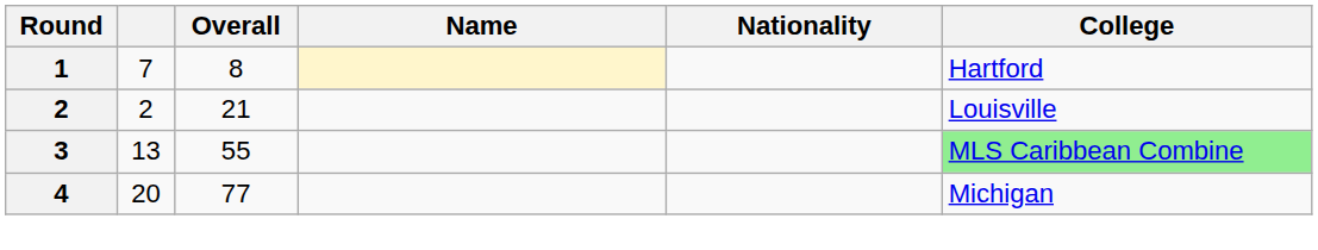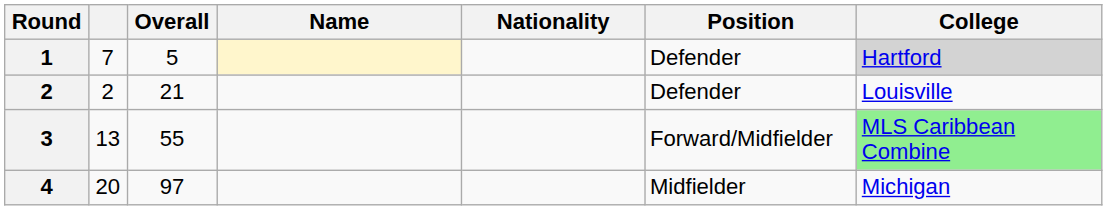+ column: Position | Defender | Defender | Forward/Midfielder | Midfielder
1 | Overall: 8 -> 5
1 | College: no background -> lightgrey background
4 | Overall: 77 -> 97
